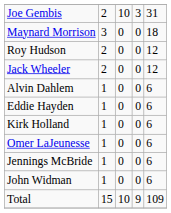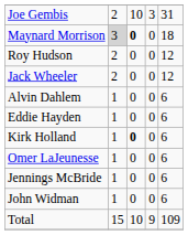Maynard Morrison | column 2: no background -> lightgrey background
Maynard Morrison | column 3: normal -> bold
Kirk Holland | column 3: normal -> bold
